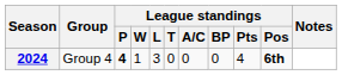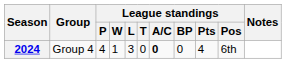2024 | League standings / P: bold -> normal
2024 | League standings / A/C: normal -> bold
2024 | League standings / Pos: bold -> normal
